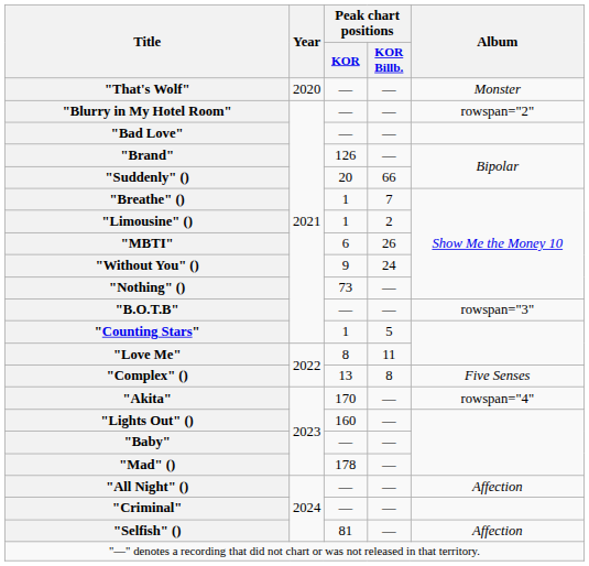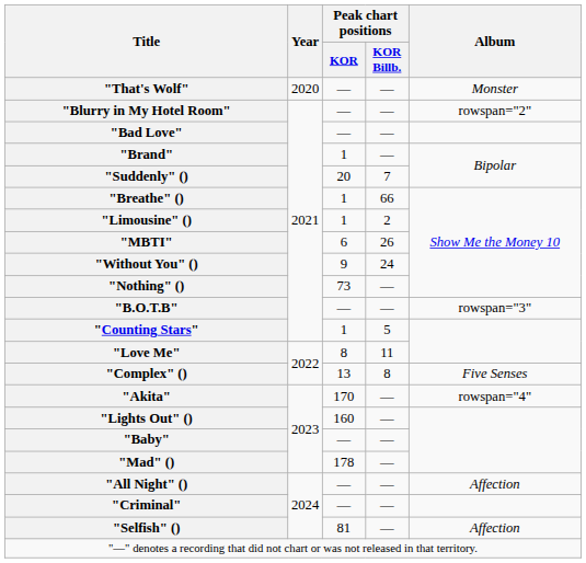"Brand" | Peak chart positions / KOR: 126 -> 1
"Suddenly" () | Peak chart positions / KOR Billb.: 66 -> 7
"Breathe" () | Peak chart positions / KOR Billb.: 7 -> 66
